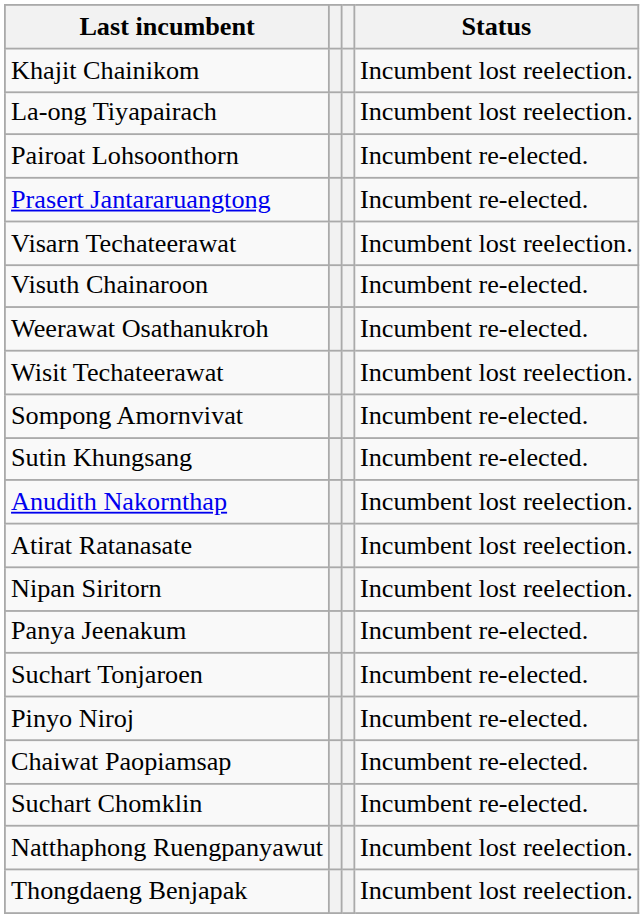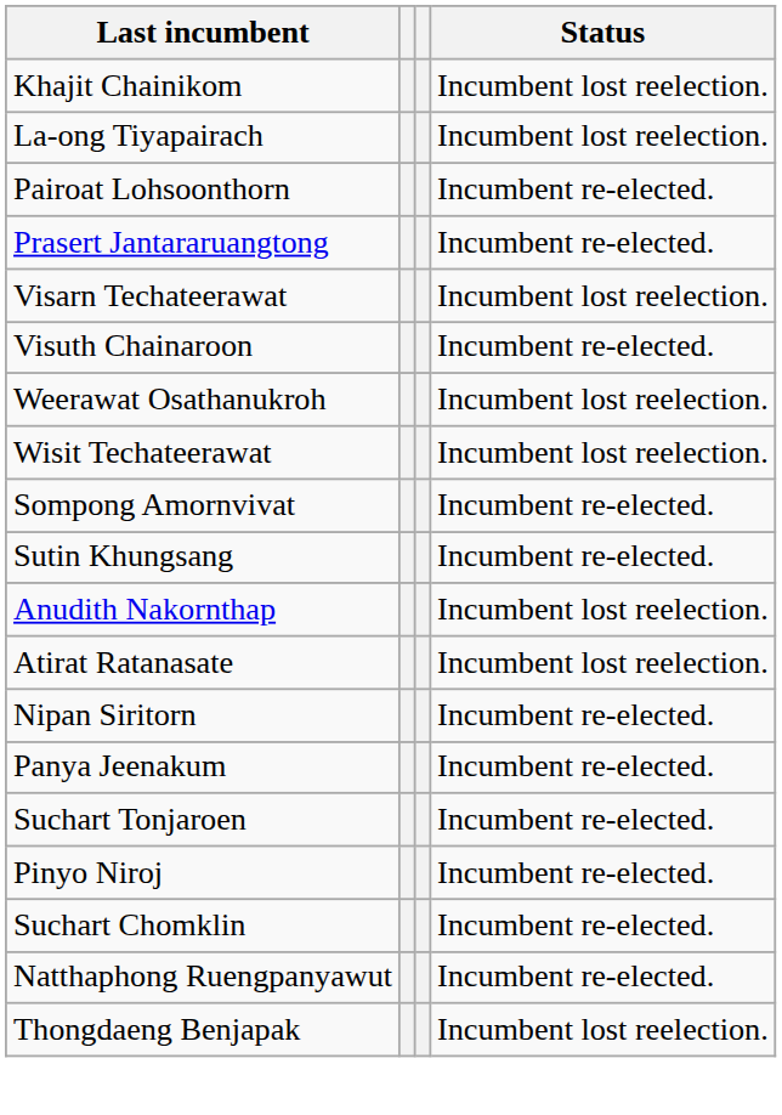Weerawat Osathanukroh | Status: Incumbent re-elected. -> Incumbent lost reelection.
Nipan Siritorn | Status: Incumbent lost reelection. -> Incumbent re-elected.
- row: Chaiwat Paopiamsap | Incumbent re-elected.
Natthaphong Ruengpanyawut | Status: Incumbent lost reelection. -> Incumbent re-elected.
